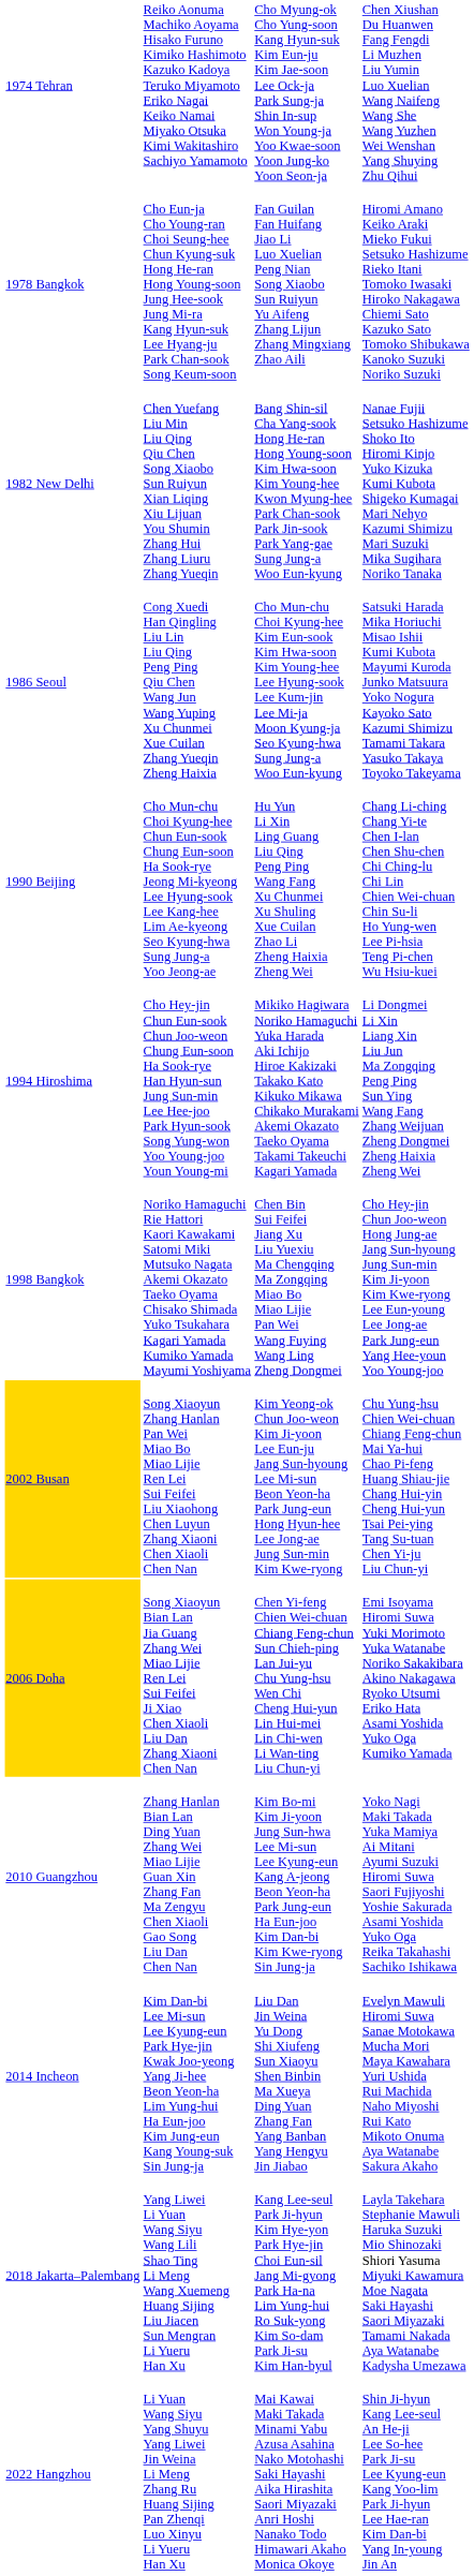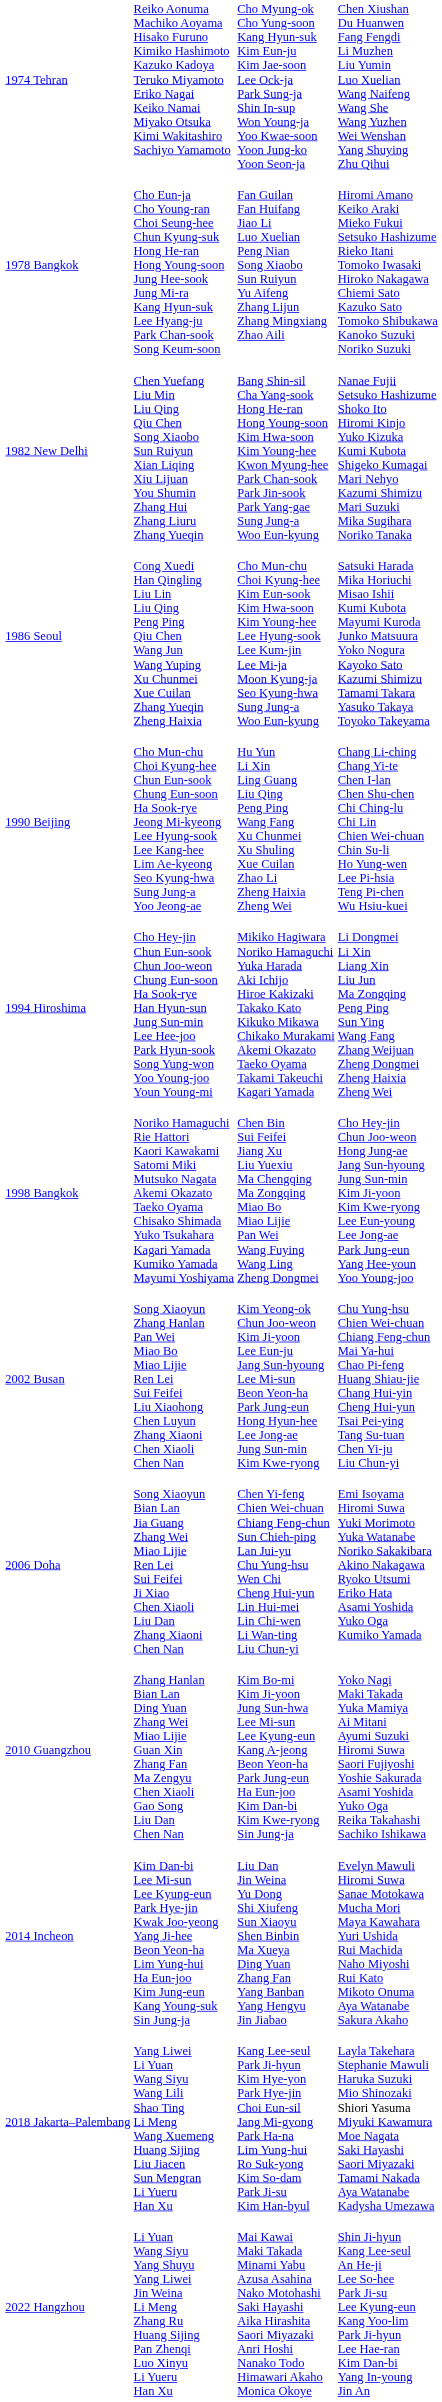2002 Busan | column 1: gold background -> no background
2006 Doha | column 1: gold background -> no background
